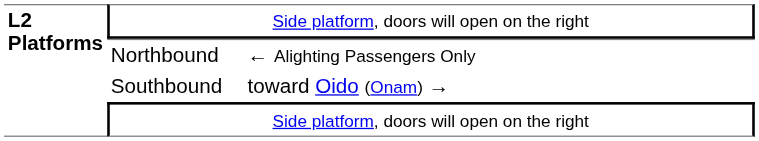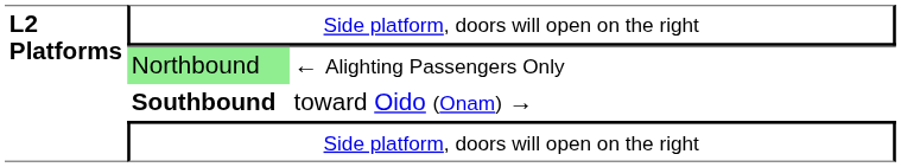Northbound | column 2: no background -> lightgreen background
Southbound | column 2: normal -> bold
